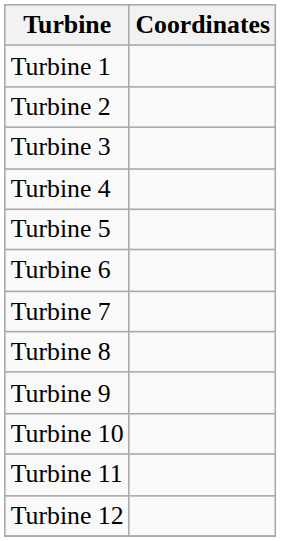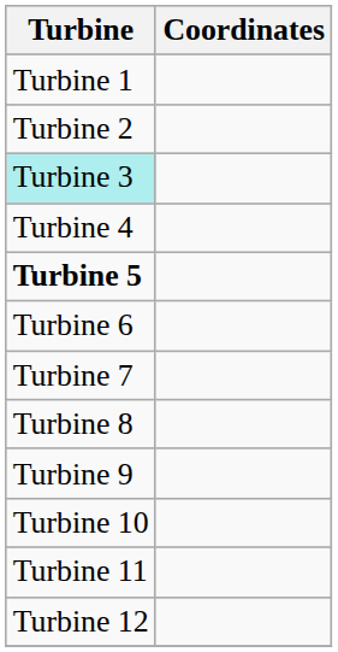Turbine 3 | Turbine: no background -> paleturquoise background
Turbine 5 | Turbine: normal -> bold
